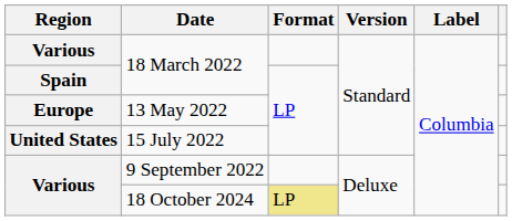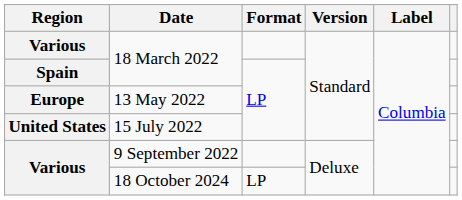18 October 2024 | Format: khaki background -> no background
